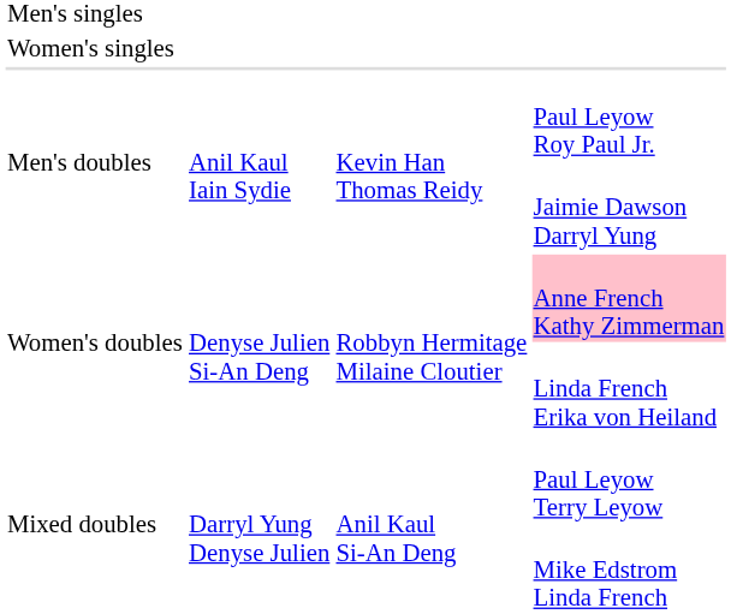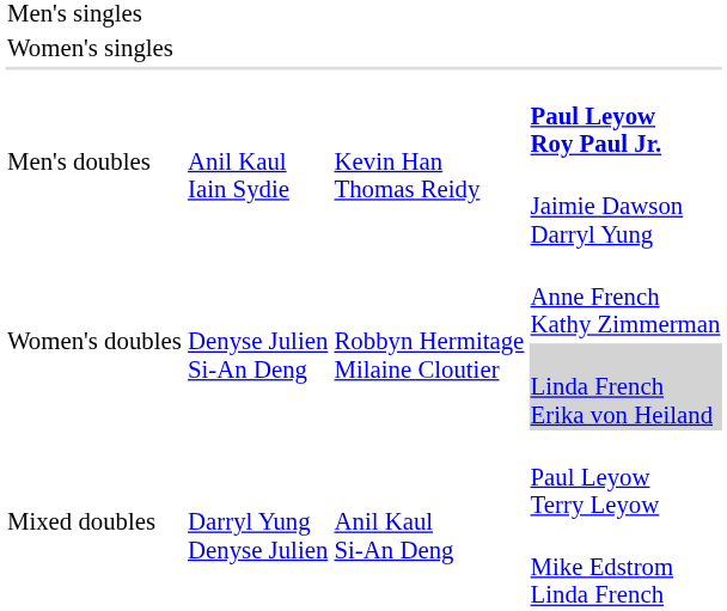Paul Leyow Roy Paul Jr. | column 4: normal -> bold
Anne French Kathy Zimmerman | column 4: pink background -> no background
Linda French Erika von Heiland | column 4: no background -> lightgrey background
